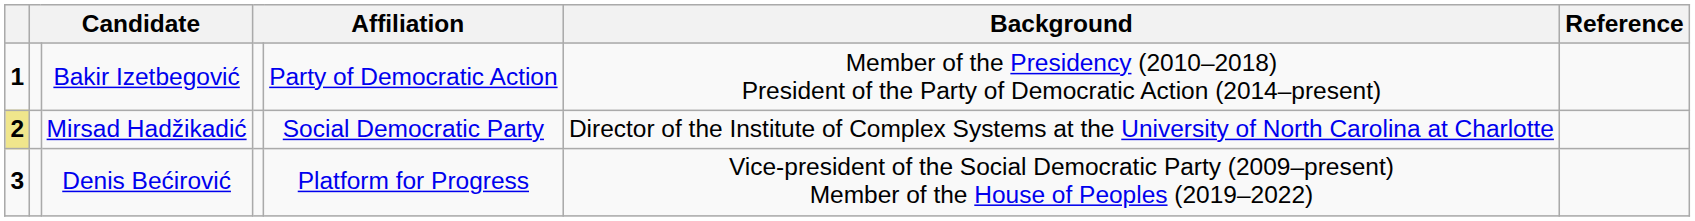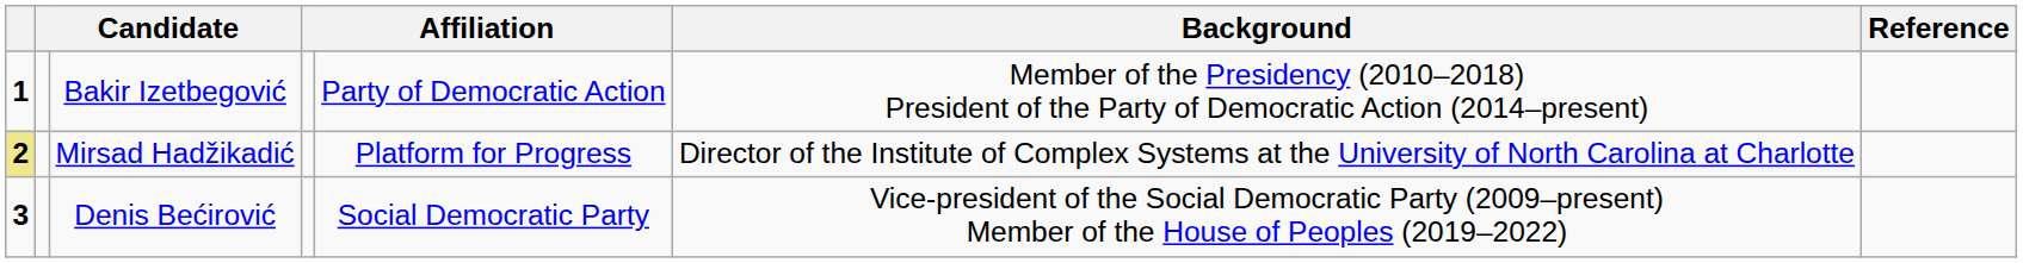Mirsad Hadžikadić | column 5: Social Democratic Party -> Platform for Progress
Denis Bećirović | column 5: Platform for Progress -> Social Democratic Party
